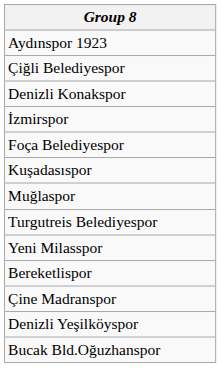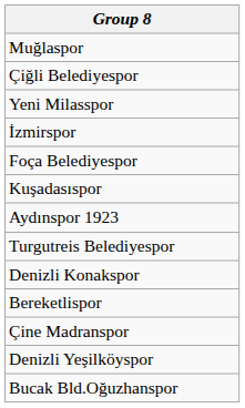row 2 | column 1: Aydınspor 1923 -> Muğlaspor
row 4 | column 1: Denizli Konakspor -> Yeni Milasspor
row 8 | column 1: Muğlaspor -> Aydınspor 1923
row 10 | column 1: Yeni Milasspor -> Denizli Konakspor
